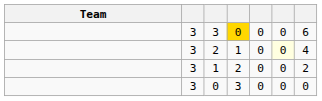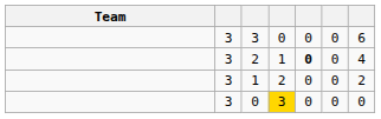row 2 | column 4: gold background -> no background
row 3 | column 5: normal -> bold
row 3 | column 6: lightyellow background -> no background
row 5 | column 4: no background -> gold background
